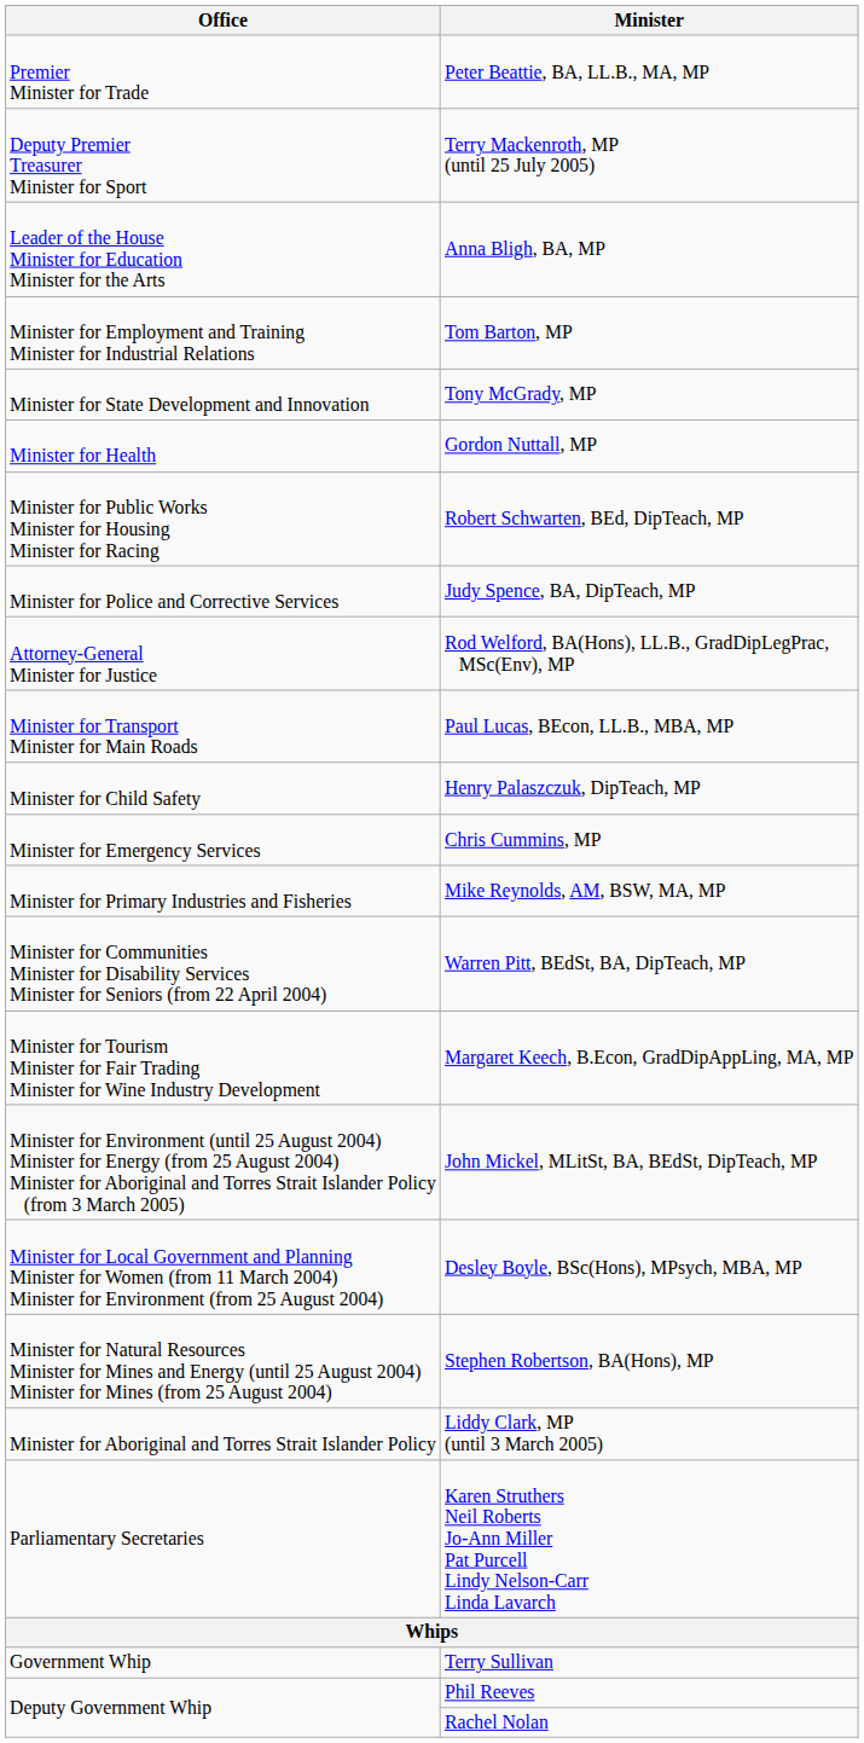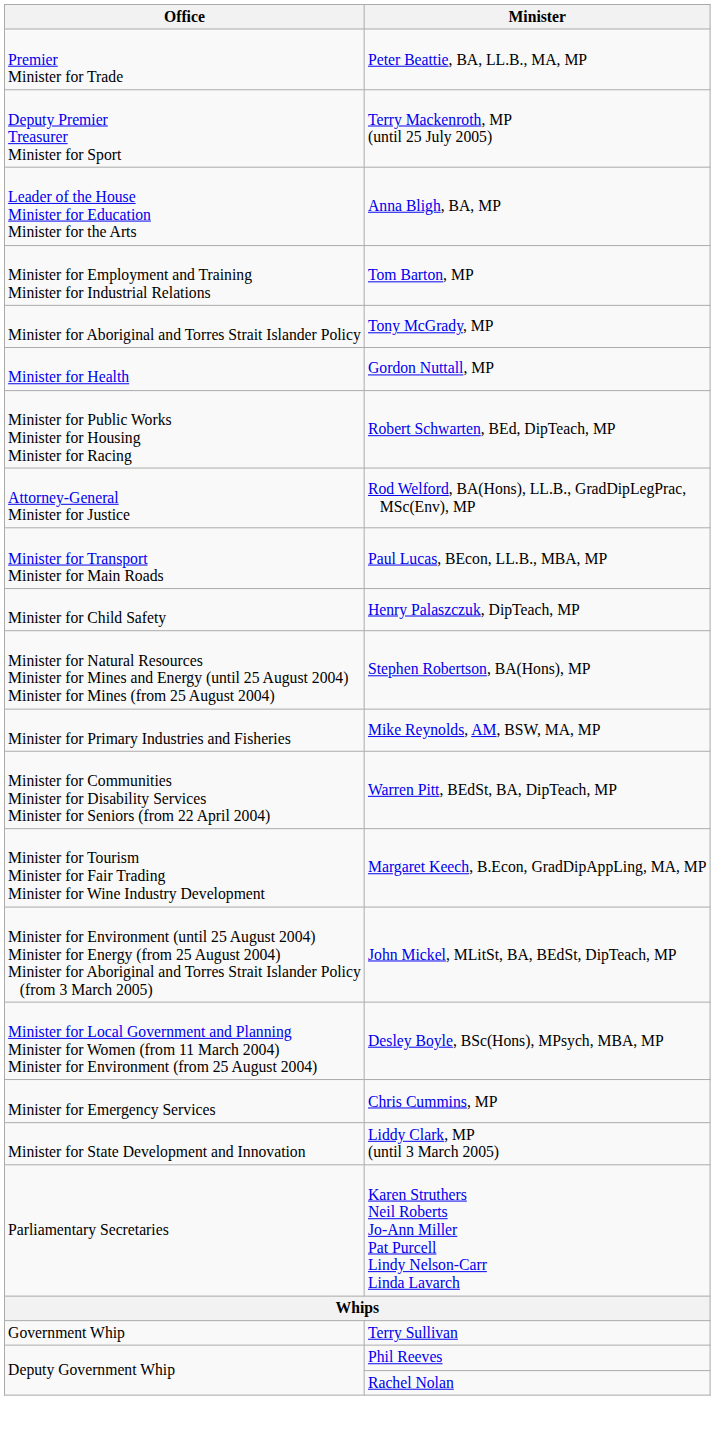Tony McGrady, MP | Office: Minister for State Development and Innovation -> Minister for Aboriginal and Torres Strait Islander Policy
- row: Minister for Police and Corrective Services | Judy Spence, BA, DipTeach, MP
rows swapped: Stephen Robertson, BA(Hons), MP <-> Chris Cummins, MP
Liddy Clark, MP (until 3 March 2005) | Office: Minister for Aboriginal and Torres Strait Islander Policy -> Minister for State Development and Innovation
